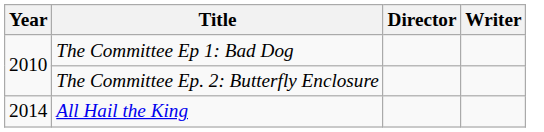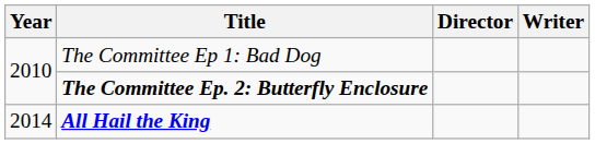The Committee Ep. 2: Butterfly Enclosure | Title: normal -> bold
All Hail the King | Title: normal -> bold
